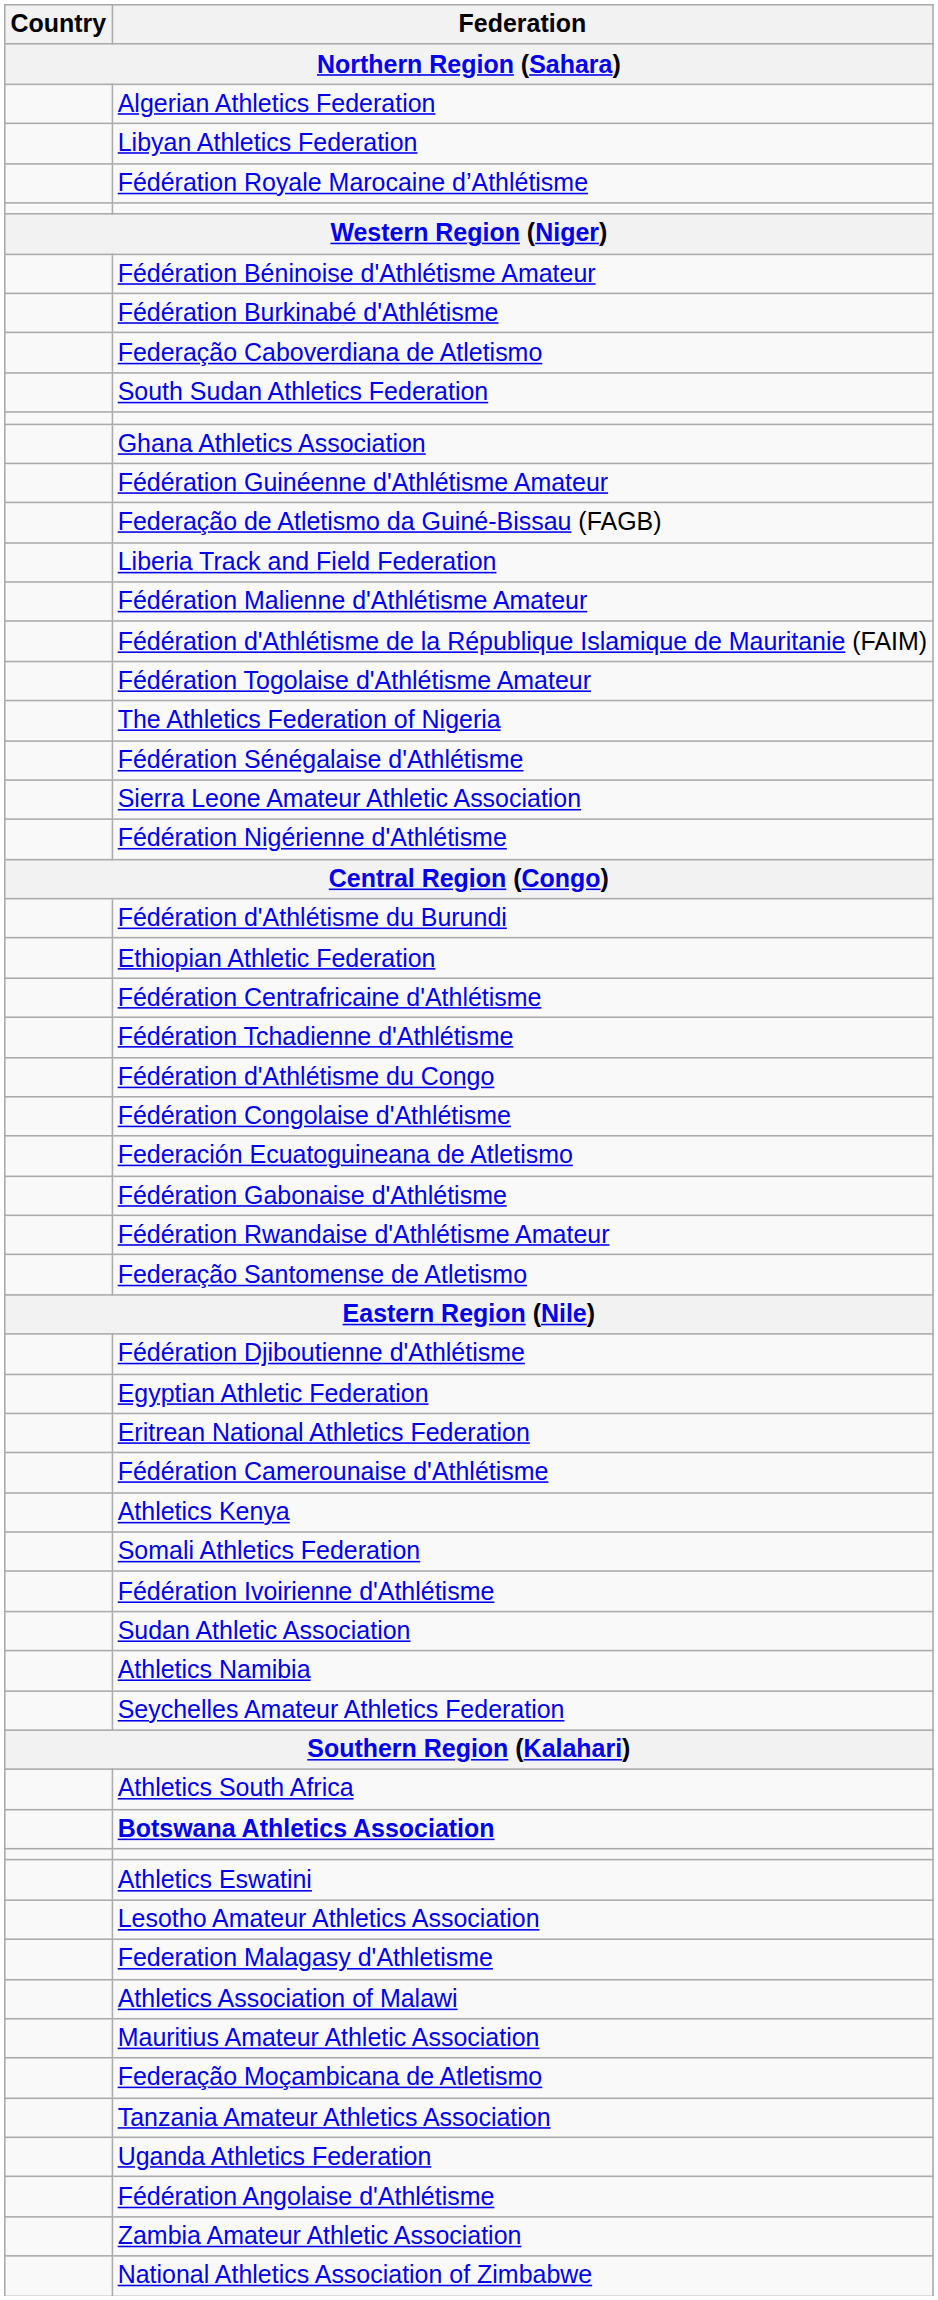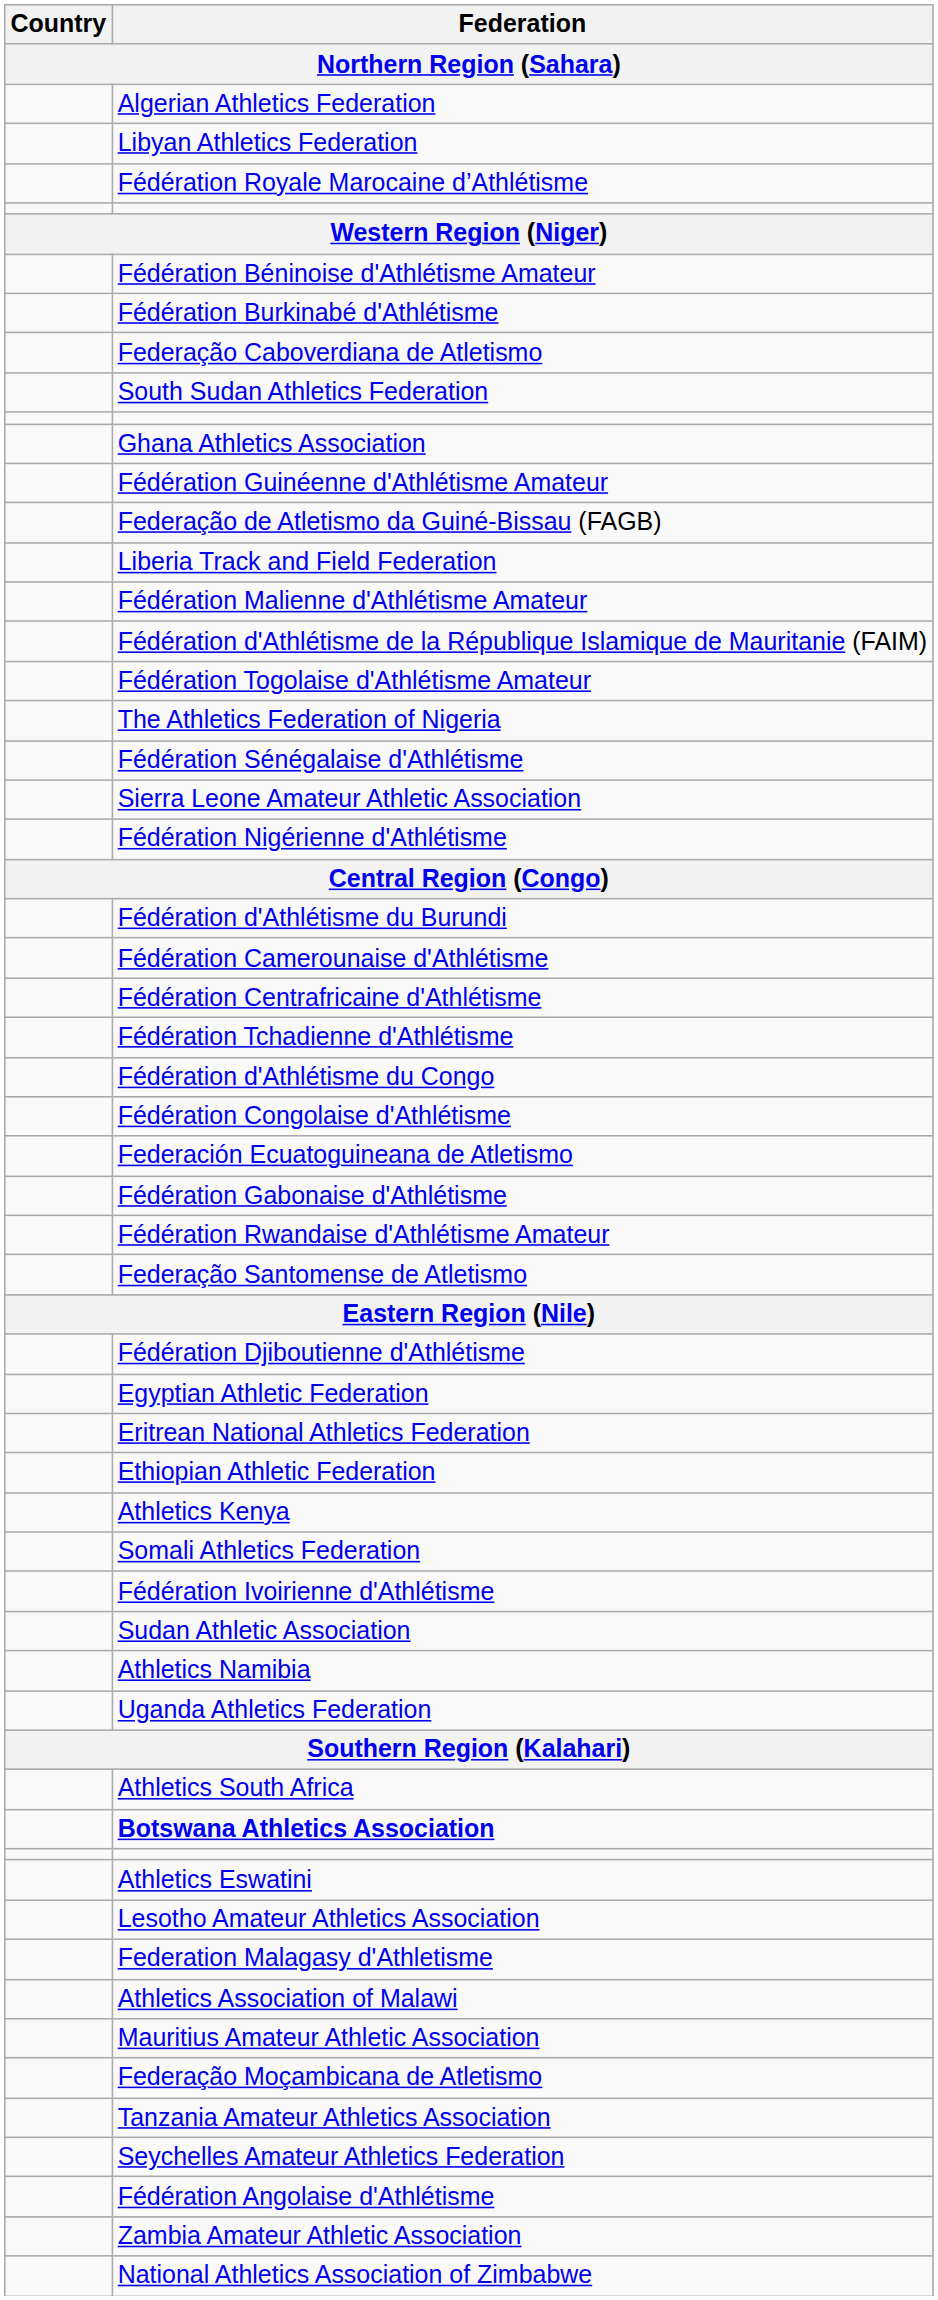row 26 | Federation: Ethiopian Athletic Federation -> Fédération Camerounaise d'Athlétisme
row 39 | Federation: Fédération Camerounaise d'Athlétisme -> Ethiopian Athletic Federation
row 45 | Federation: Seychelles Amateur Athletics Federation -> Uganda Athletics Federation
row 57 | Federation: Uganda Athletics Federation -> Seychelles Amateur Athletics Federation
